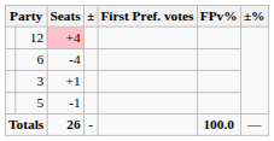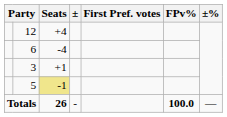12 | Seats: pink background -> no background
5 | Seats: no background -> khaki background
